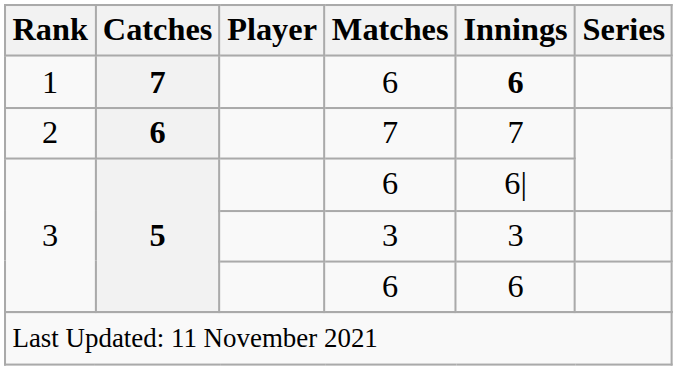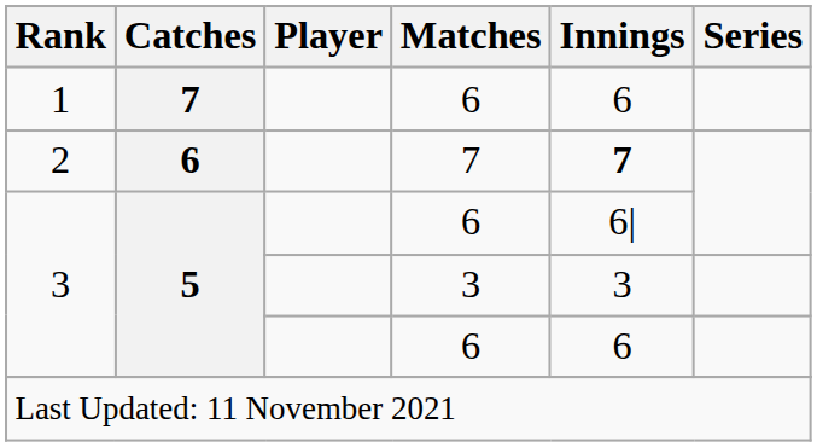1 | Innings: bold -> normal
2 | Innings: normal -> bold
